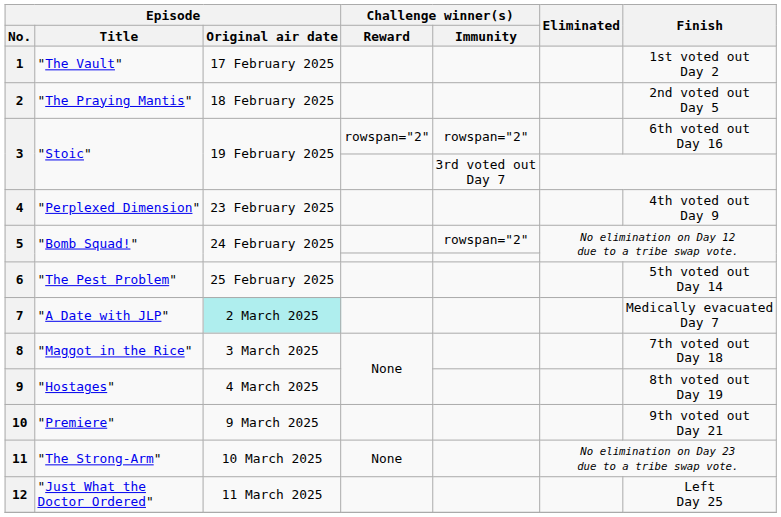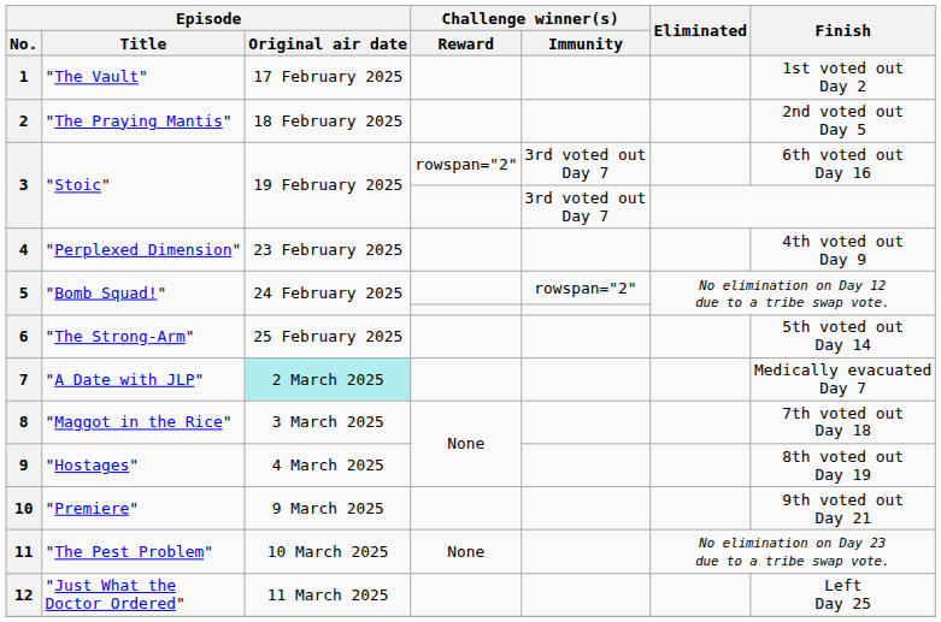3 / rowspan="2" | Challenge winner(s) / Immunity: rowspan="2" -> 3rd voted out Day 7
6 | Episode / Title: "The Pest Problem" -> "The Strong-Arm"
11 | Episode / Title: "The Strong-Arm" -> "The Pest Problem"
